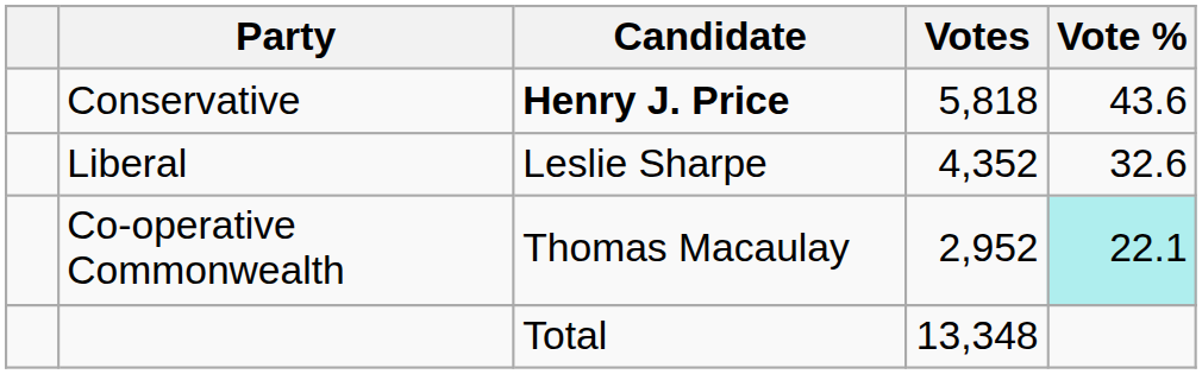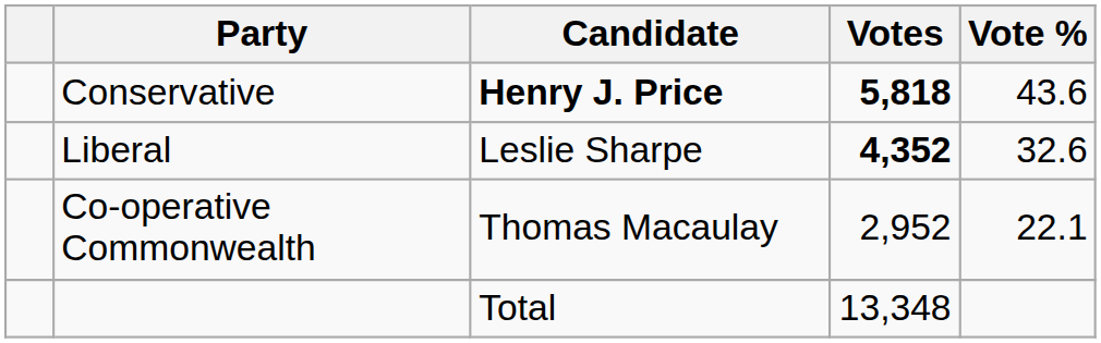Conservative | Votes: normal -> bold
Liberal | Votes: normal -> bold
Co-operative Commonwealth | Vote %: paleturquoise background -> no background
